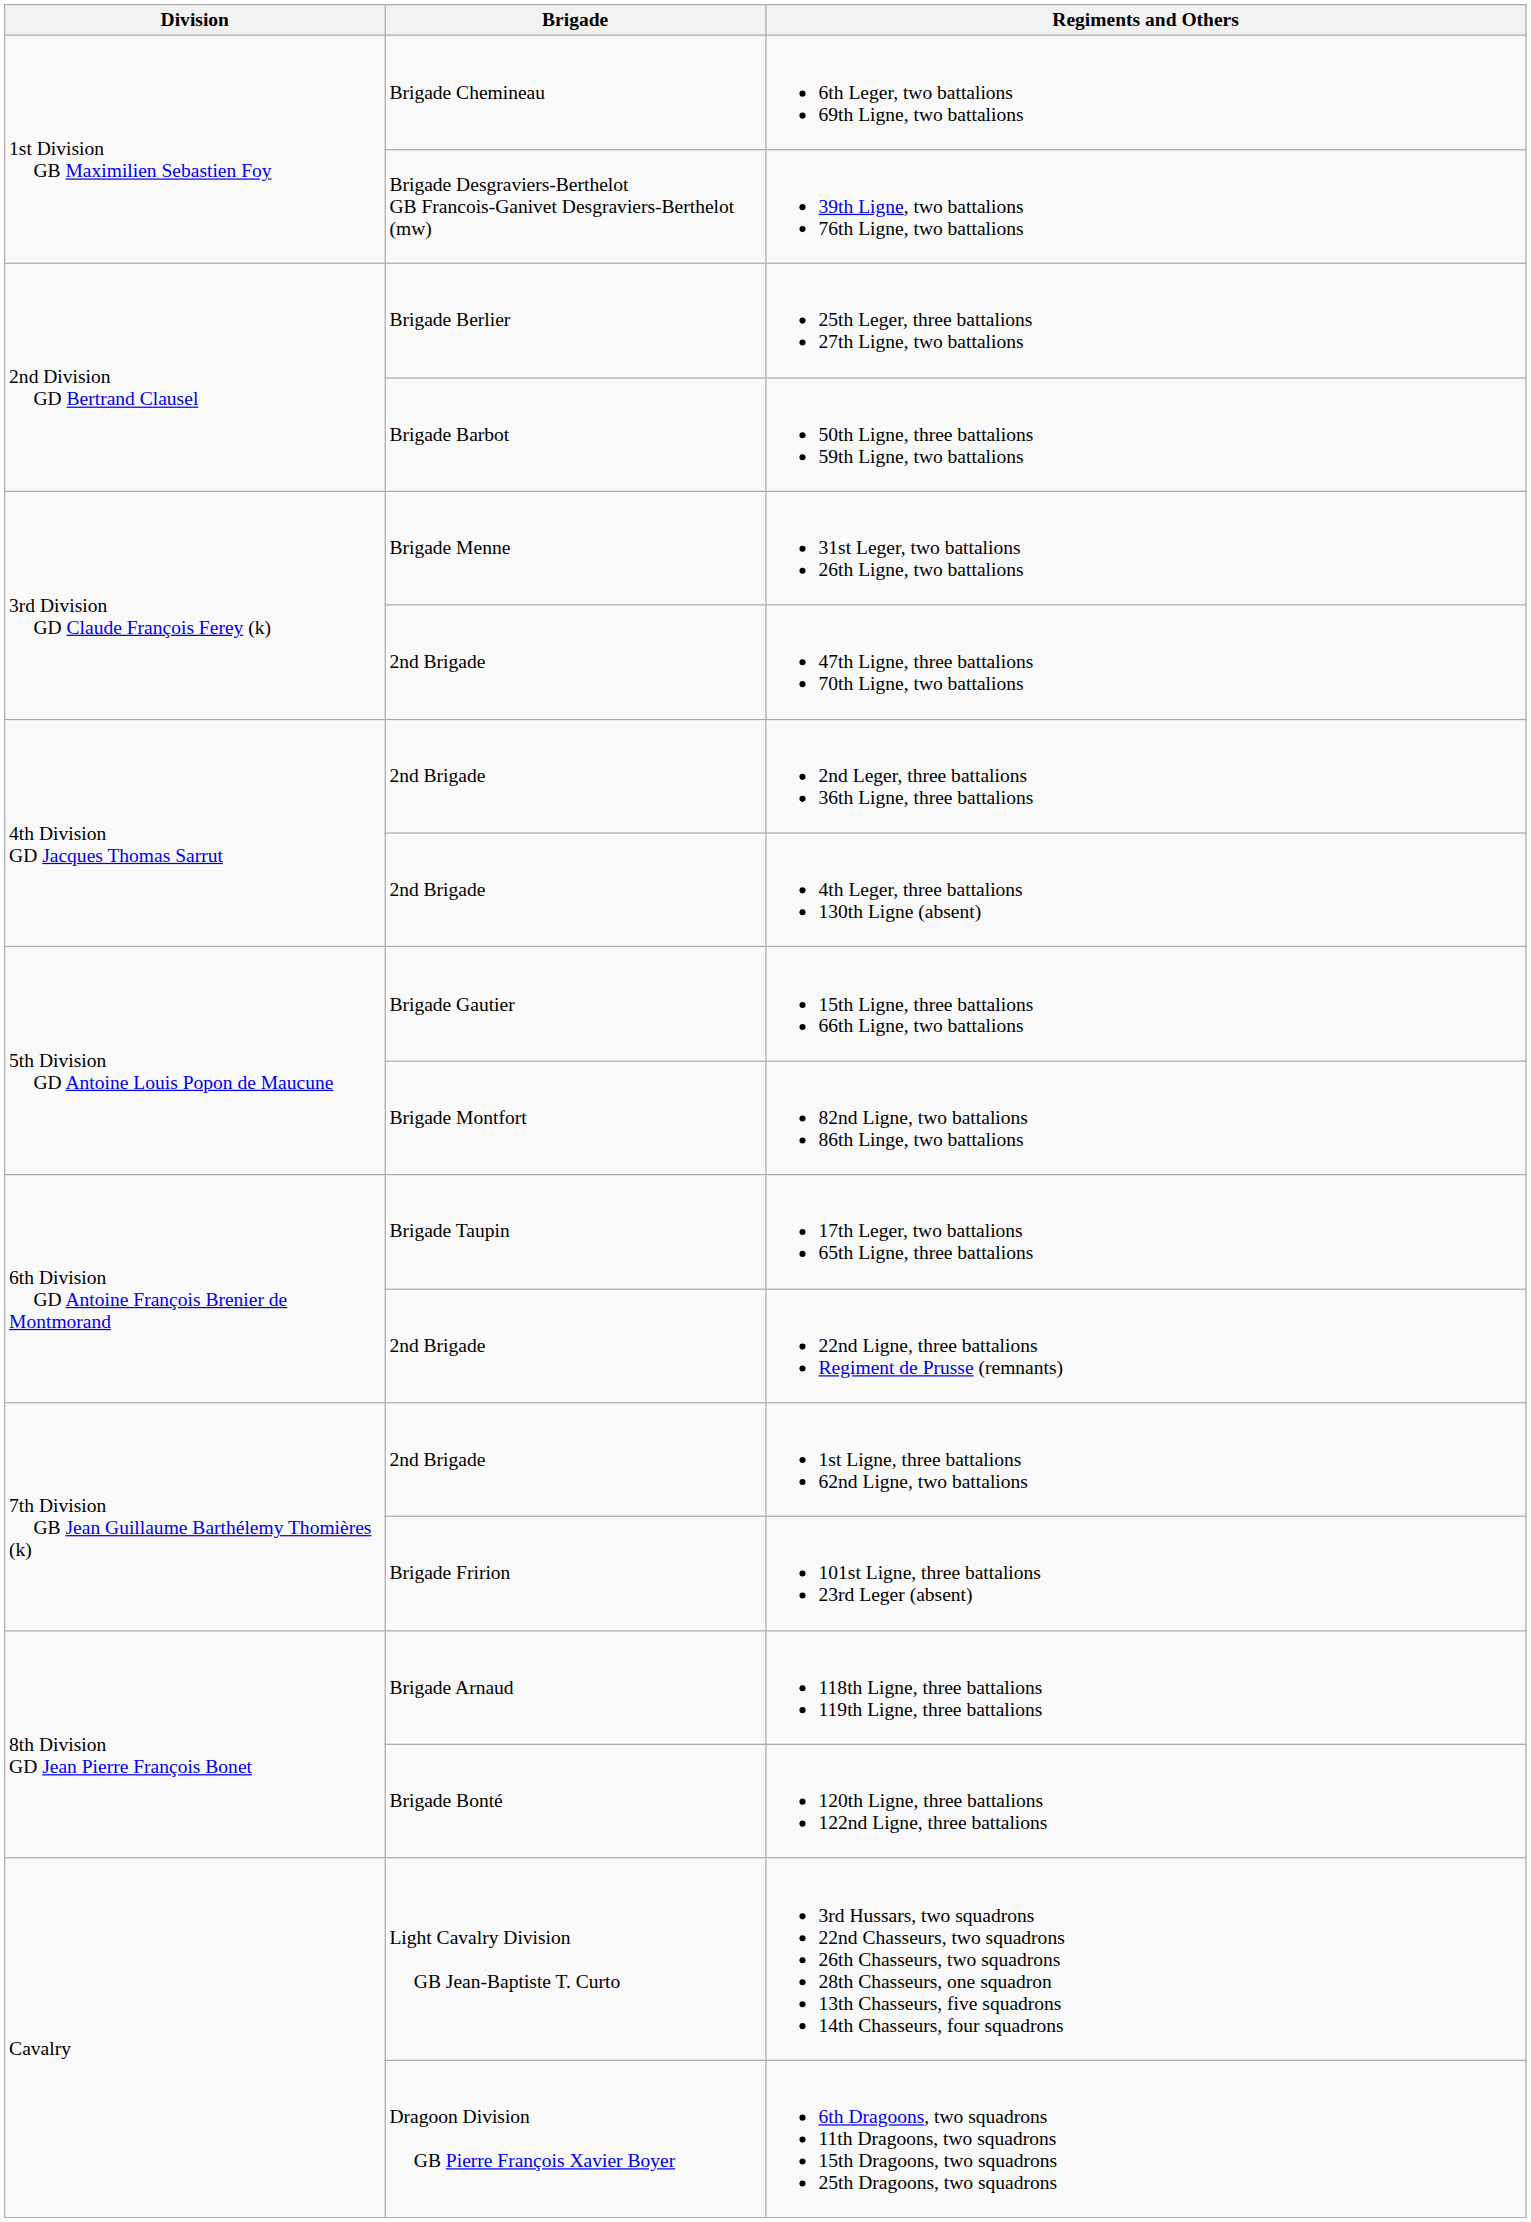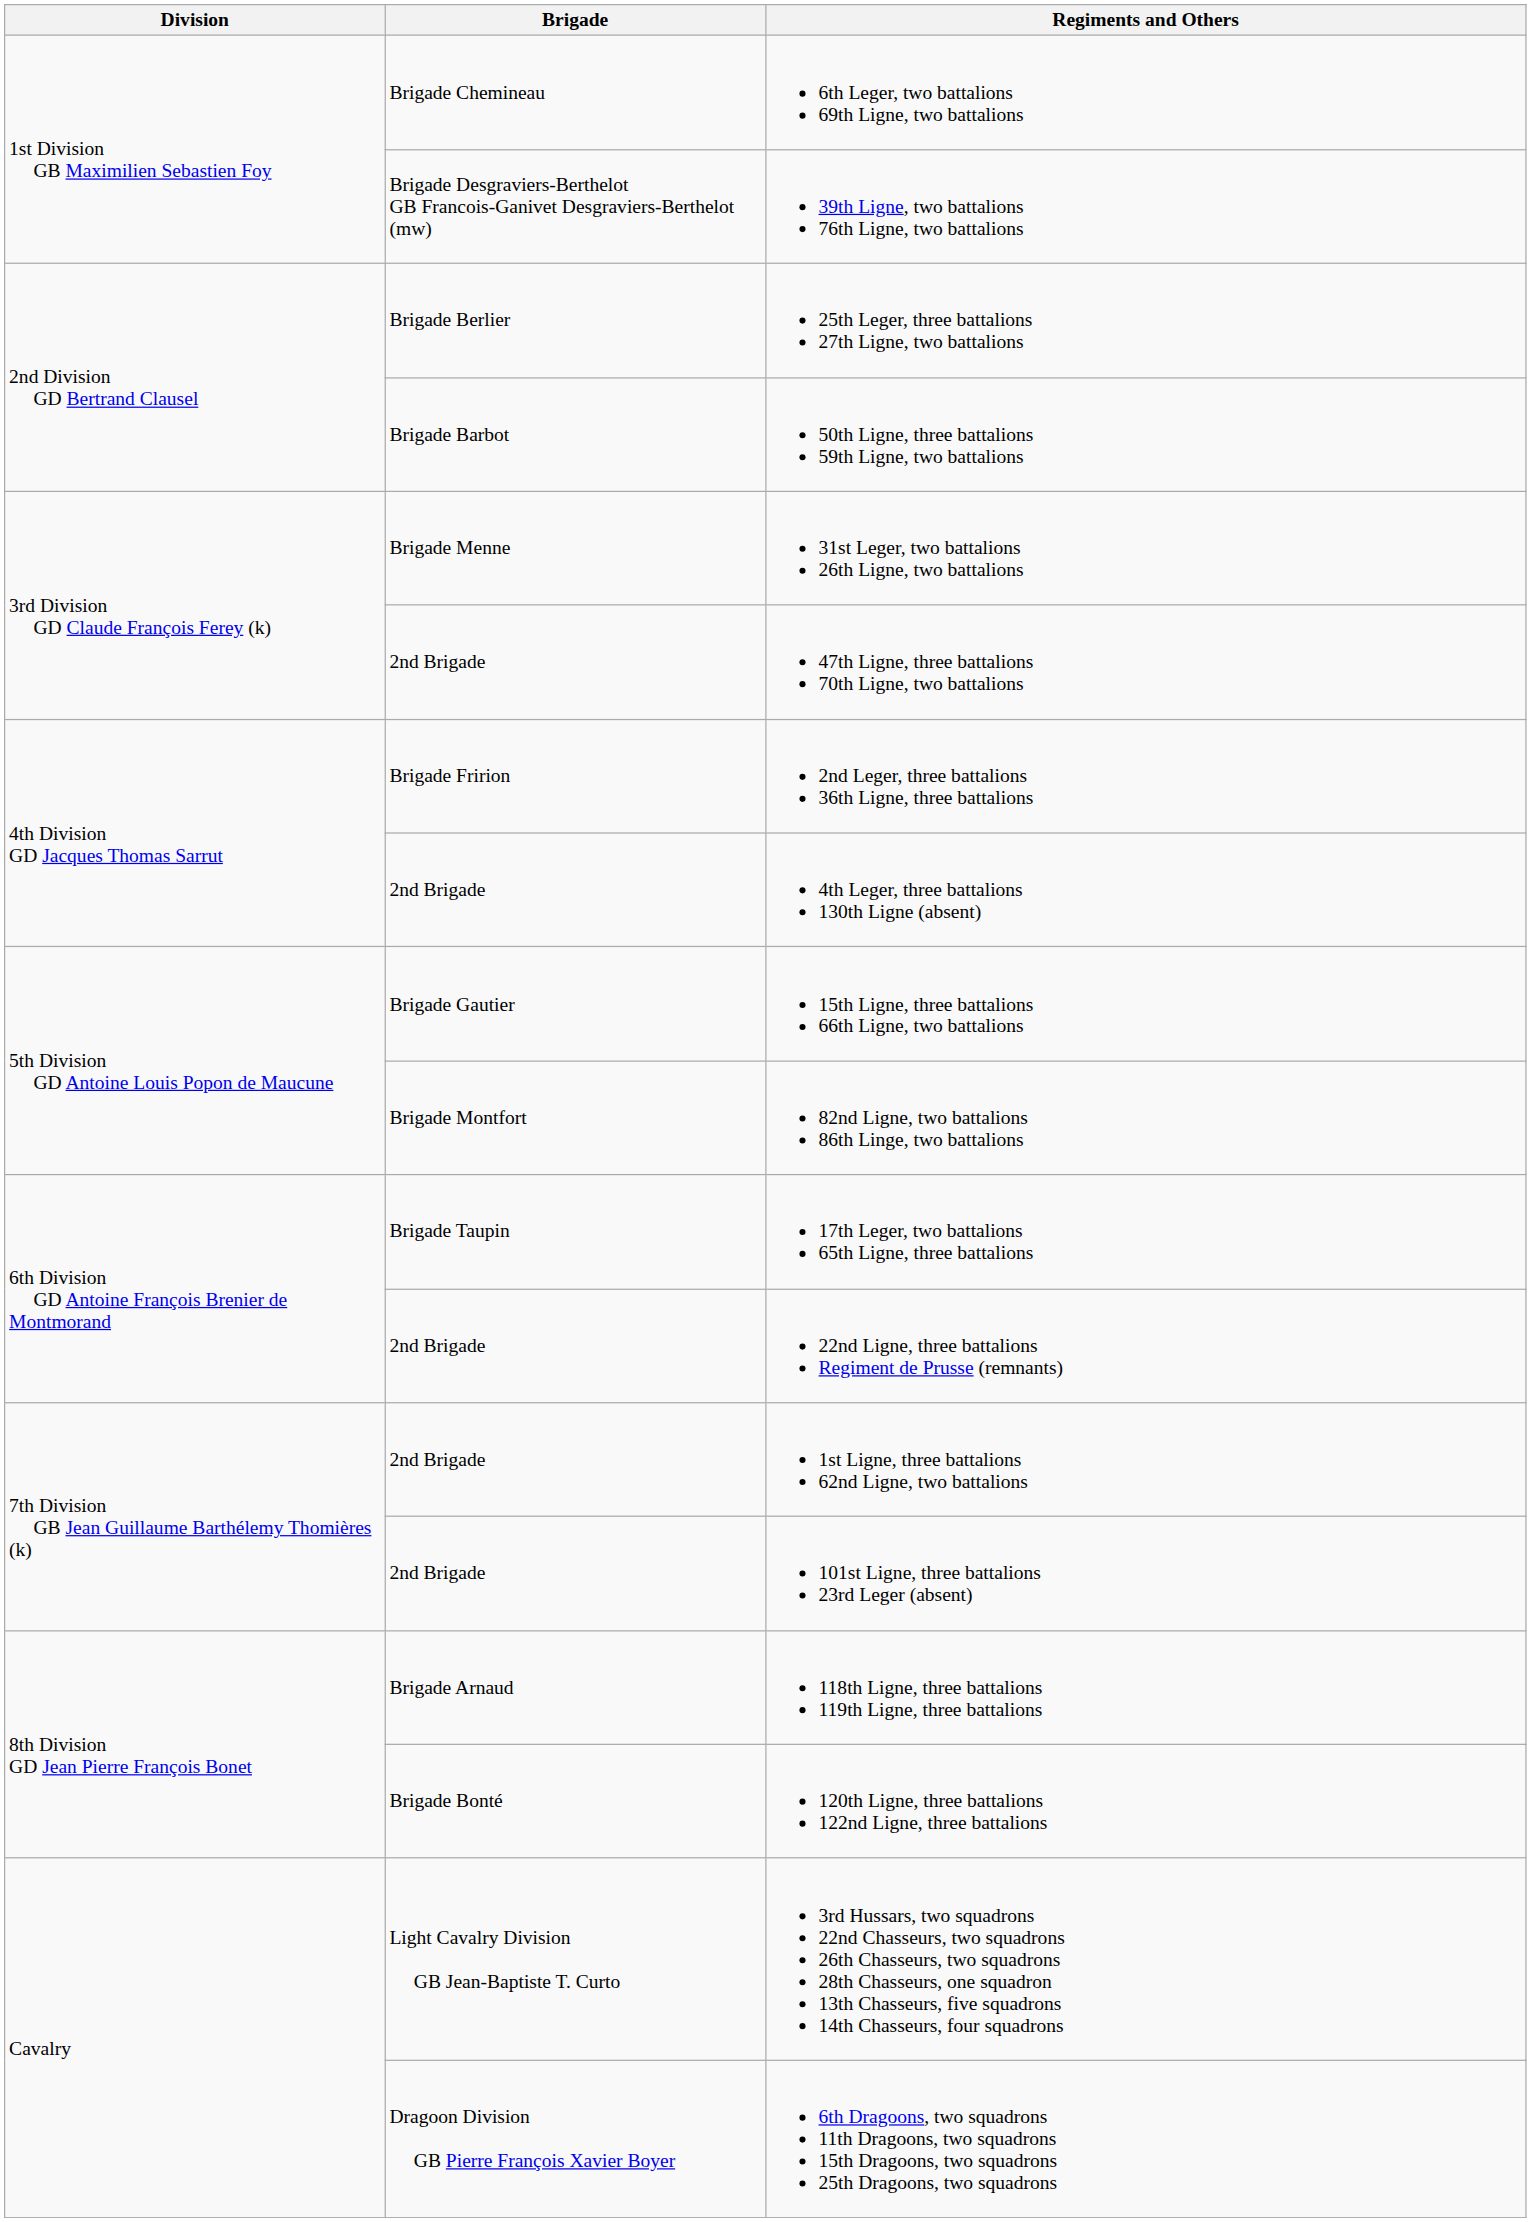2nd Leger, three battalions 36th Ligne, three battalions | Brigade: 2nd Brigade -> Brigade Fririon
101st Ligne, three battalions 23rd Leger (absent) | Brigade: Brigade Fririon -> 2nd Brigade
